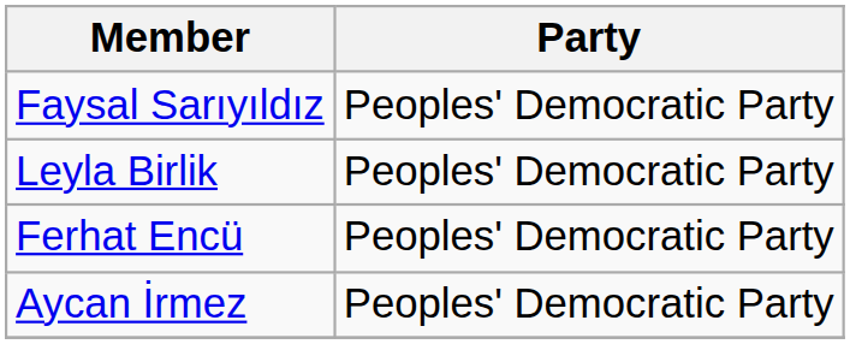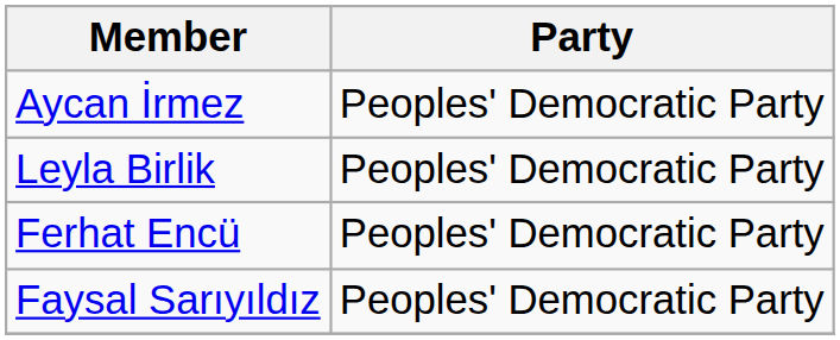rows swapped: Faysal Sarıyıldız <-> Aycan İrmez
